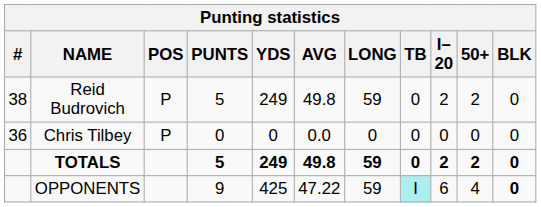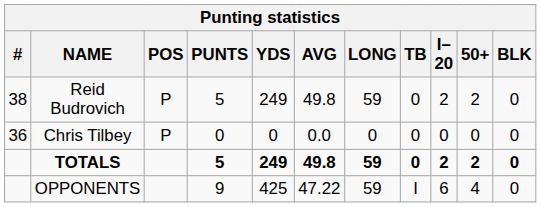OPPONENTS | TB: paleturquoise background -> no background
OPPONENTS | BLK: bold -> normal
